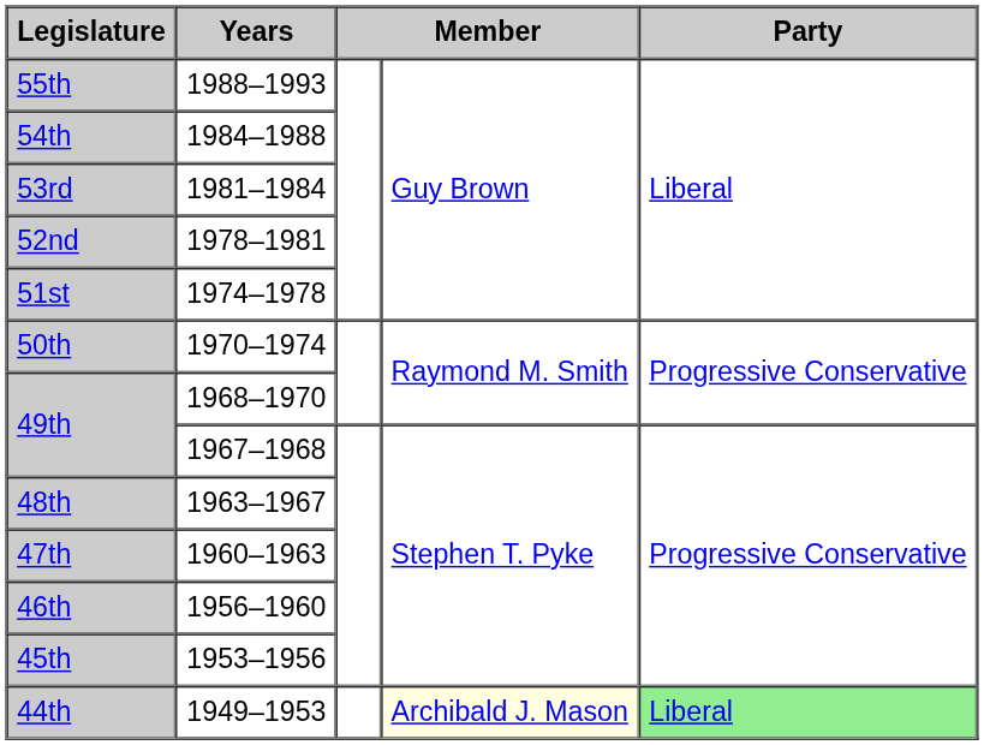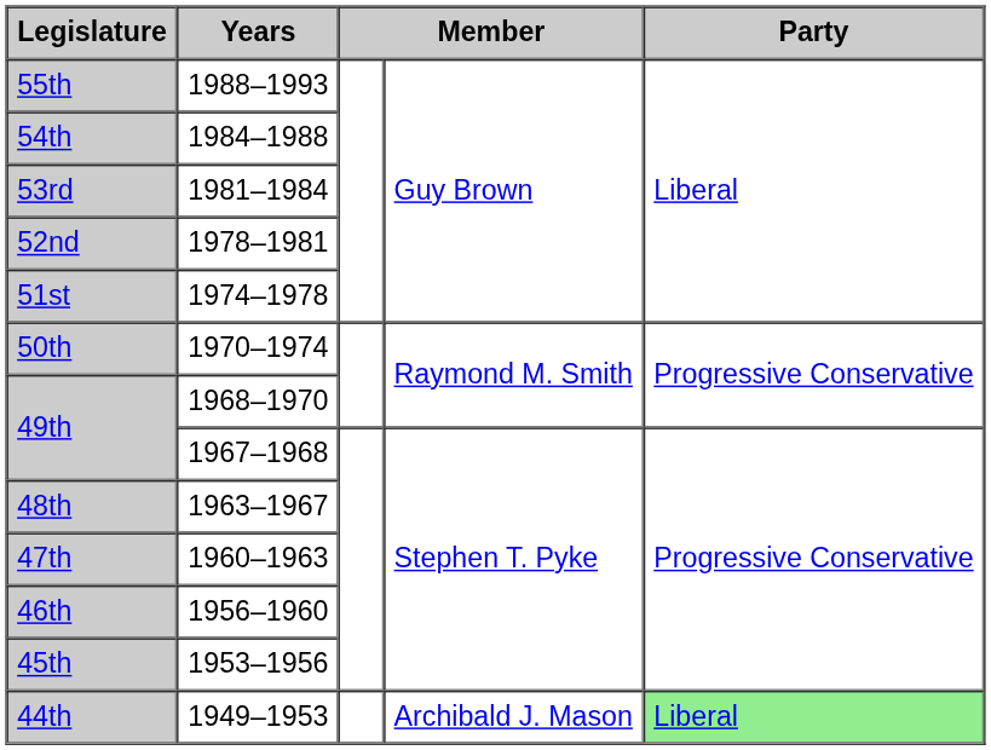44th | column 4: lightyellow background -> no background
